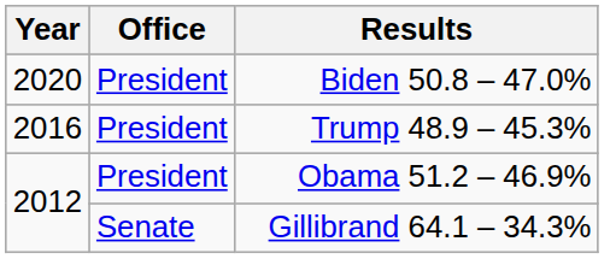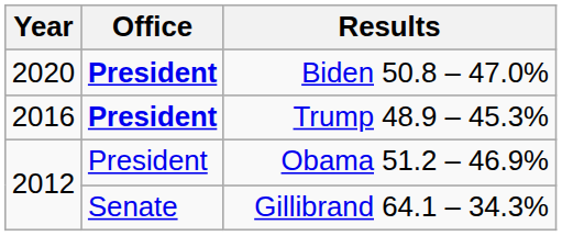Biden 50.8 – 47.0% | Office: normal -> bold
Trump 48.9 – 45.3% | Office: normal -> bold
